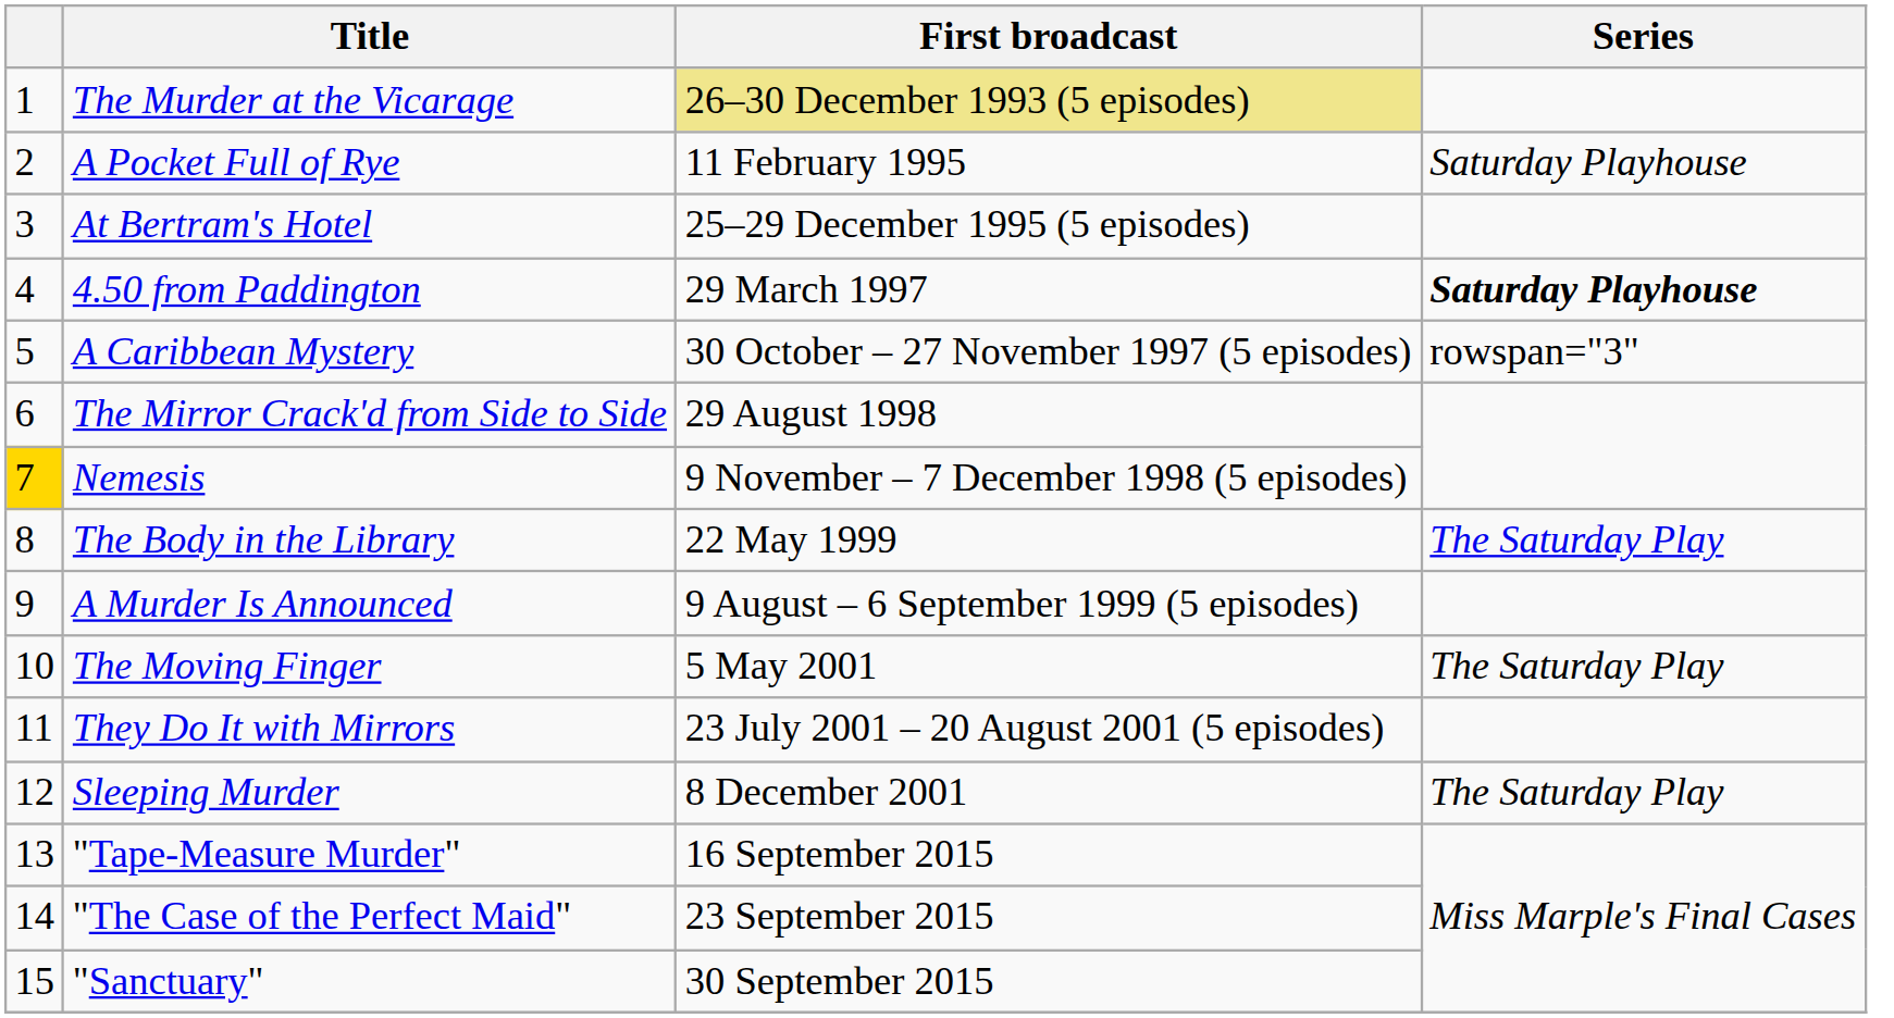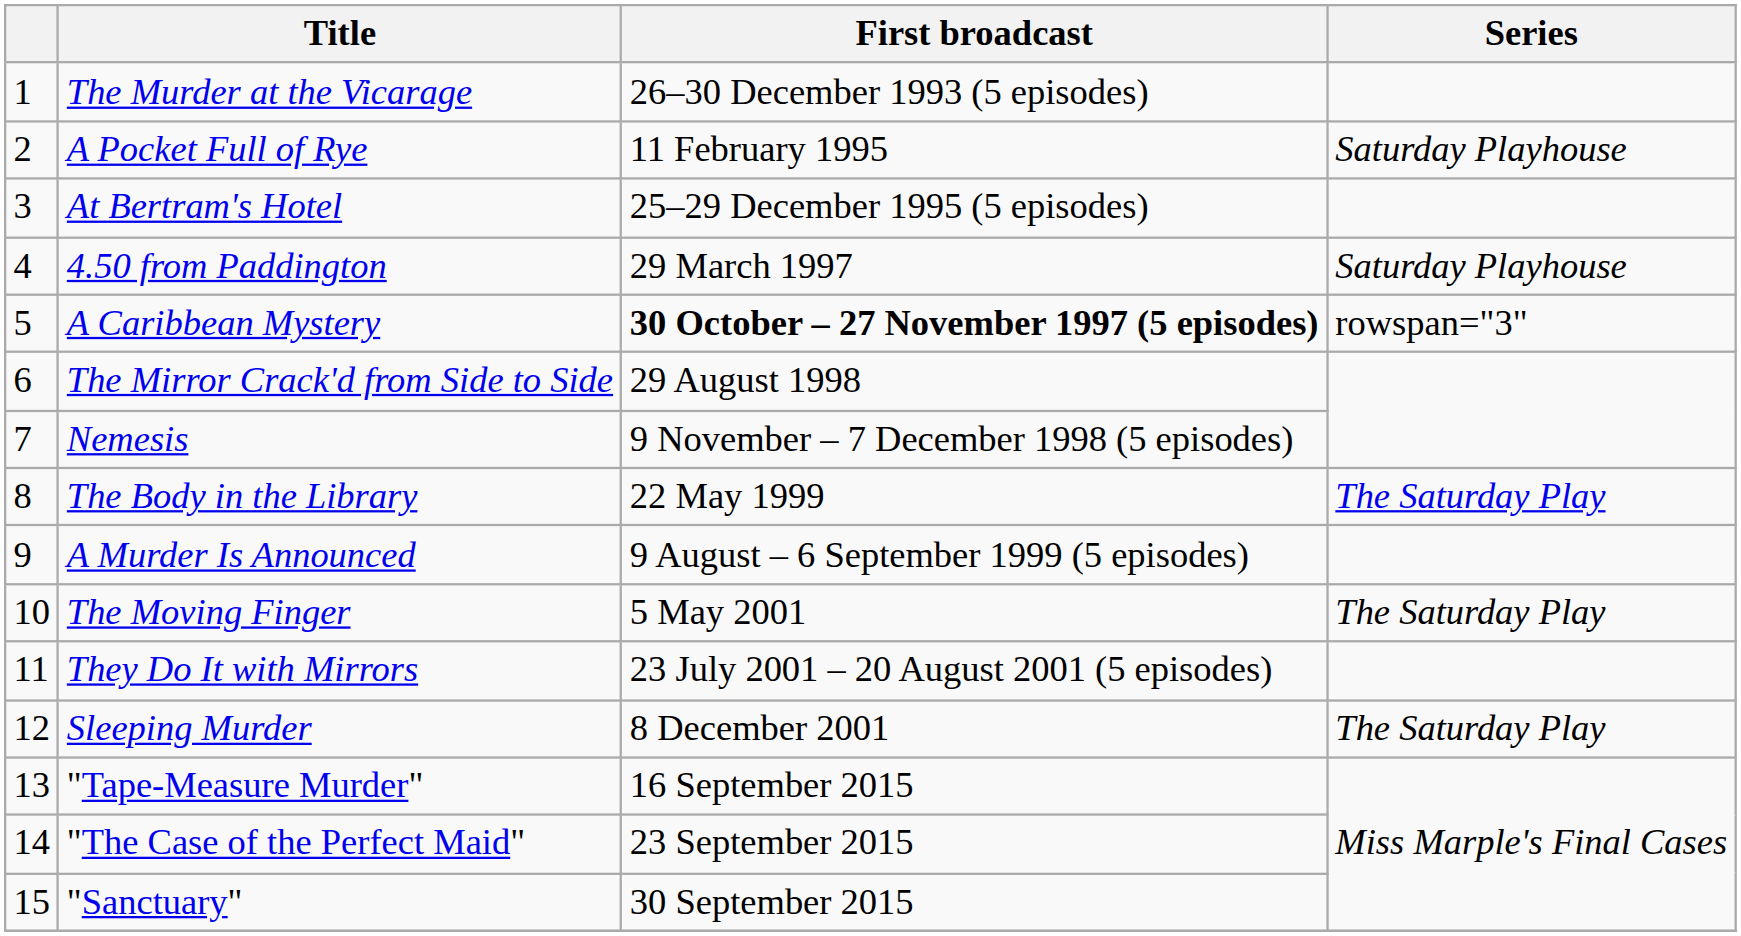The Murder at the Vicarage | First broadcast: khaki background -> no background
4.50 from Paddington | Series: bold -> normal
A Caribbean Mystery | First broadcast: normal -> bold
Nemesis | column 1: gold background -> no background
